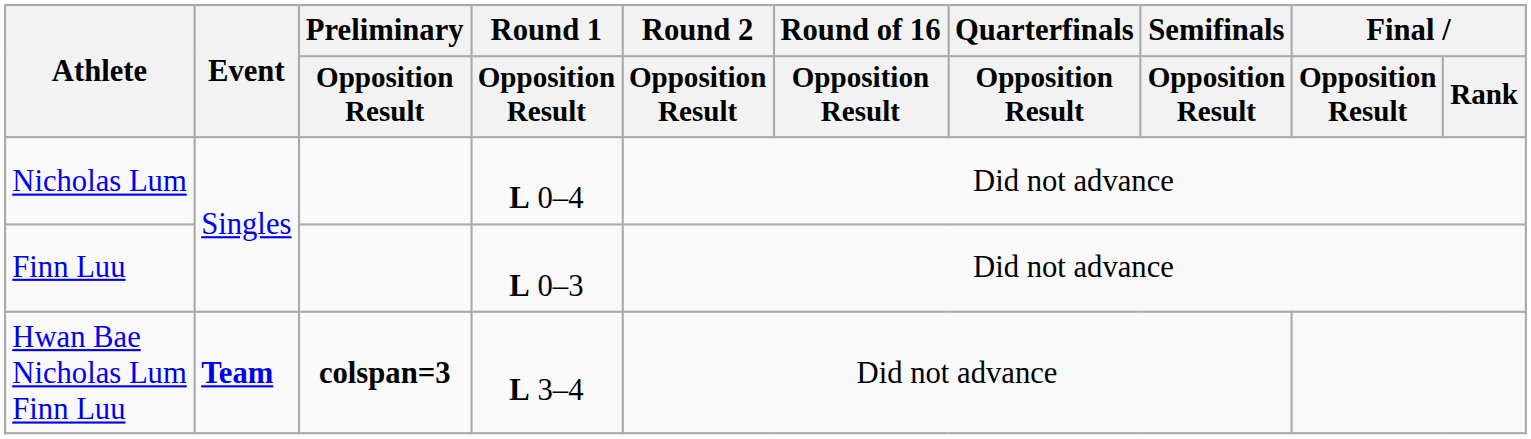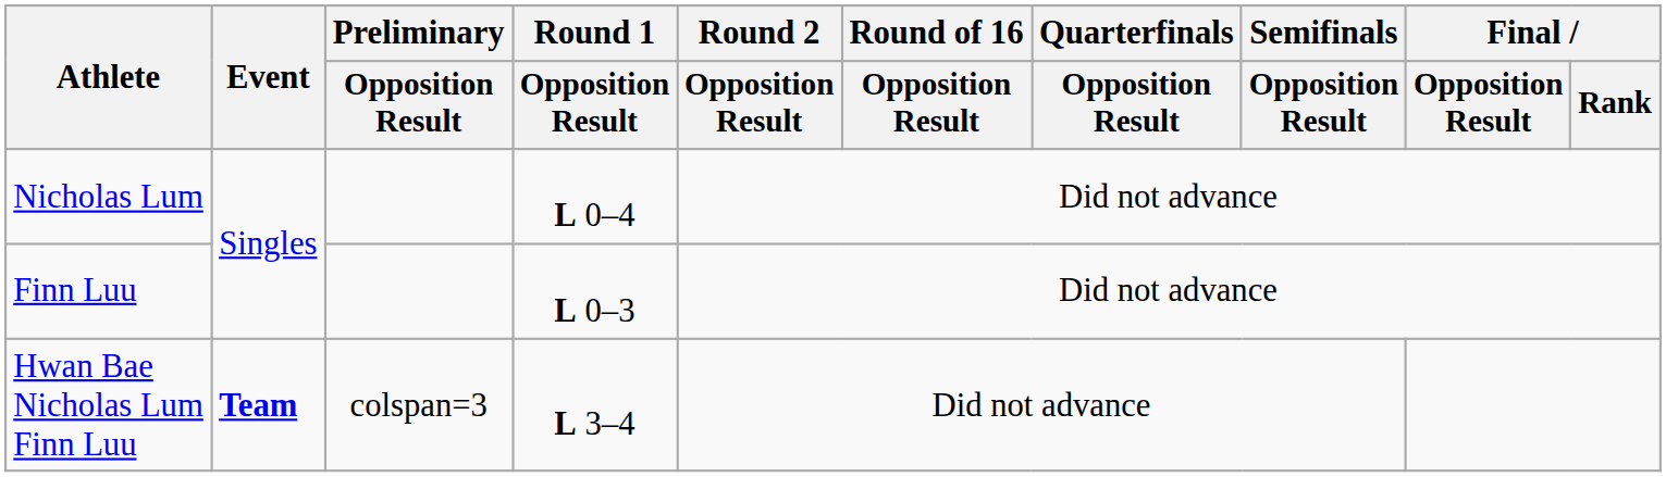Hwan Bae Nicholas Lum Finn Luu | Preliminary / Opposition Result: bold -> normal
